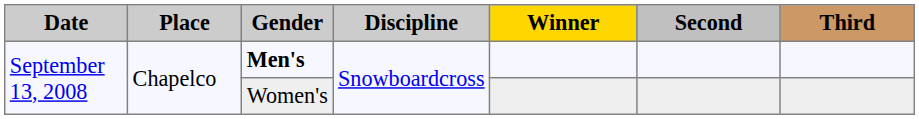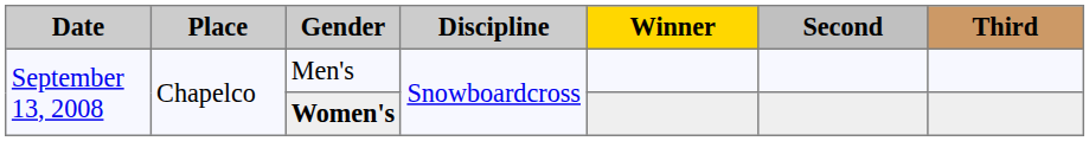Men's | Gender: bold -> normal
Women's | Gender: normal -> bold
